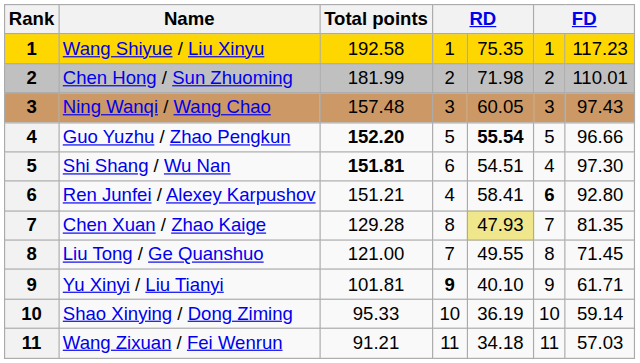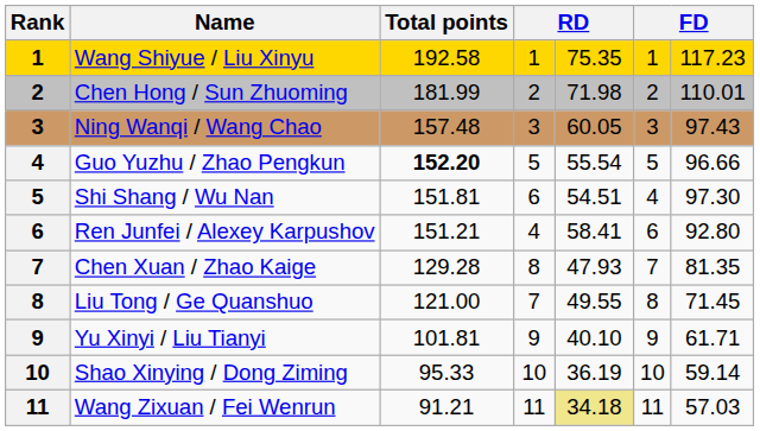Guo Yuzhu / Zhao Pengkun | column 5: bold -> normal
Shi Shang / Wu Nan | Total points: bold -> normal
Ren Junfei / Alexey Karpushov | column 6: bold -> normal
Chen Xuan / Zhao Kaige | column 5: khaki background -> no background
Yu Xinyi / Liu Tianyi | column 4: bold -> normal
Wang Zixuan / Fei Wenrun | column 5: no background -> khaki background
